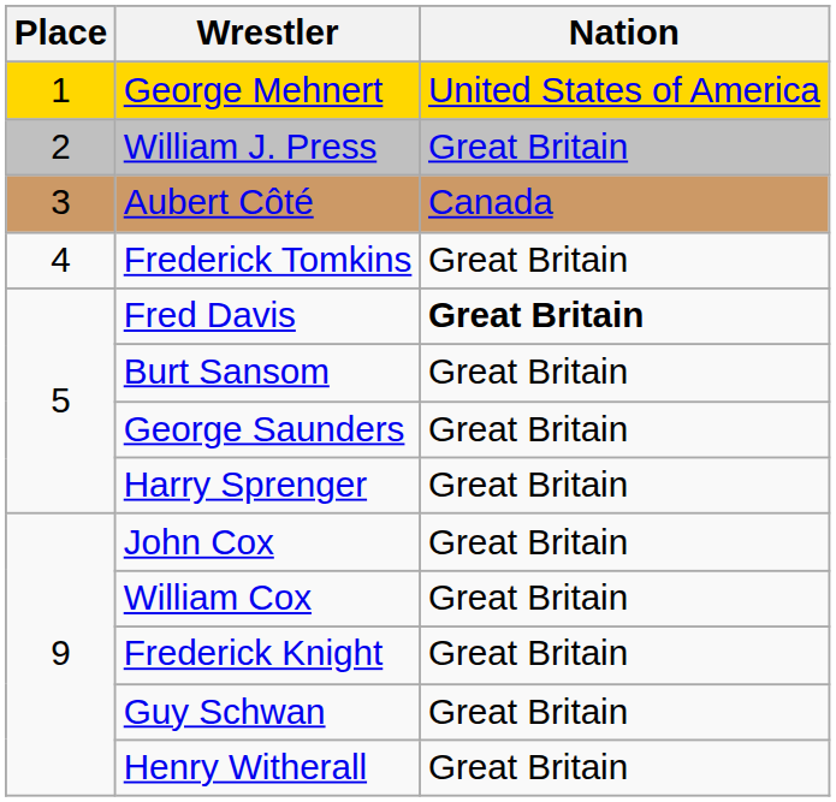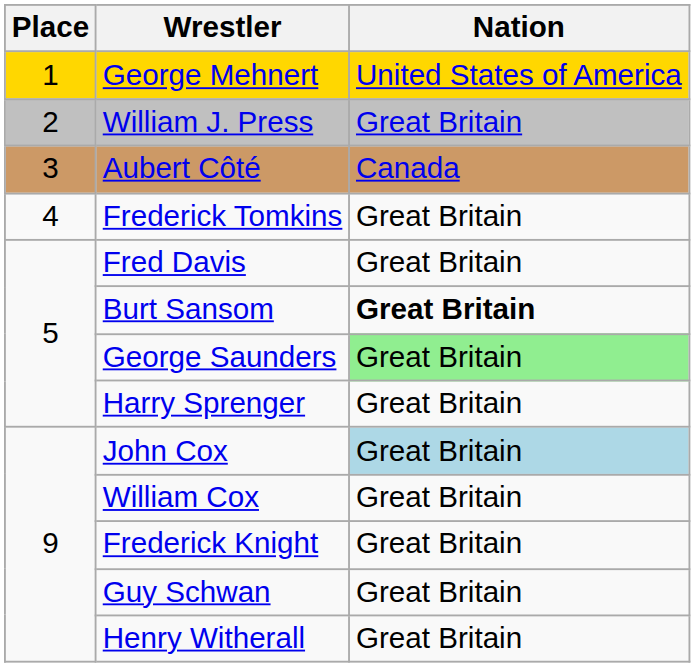Fred Davis | Nation: bold -> normal
Burt Sansom | Nation: normal -> bold
George Saunders | Nation: no background -> lightgreen background
John Cox | Nation: no background -> lightblue background
